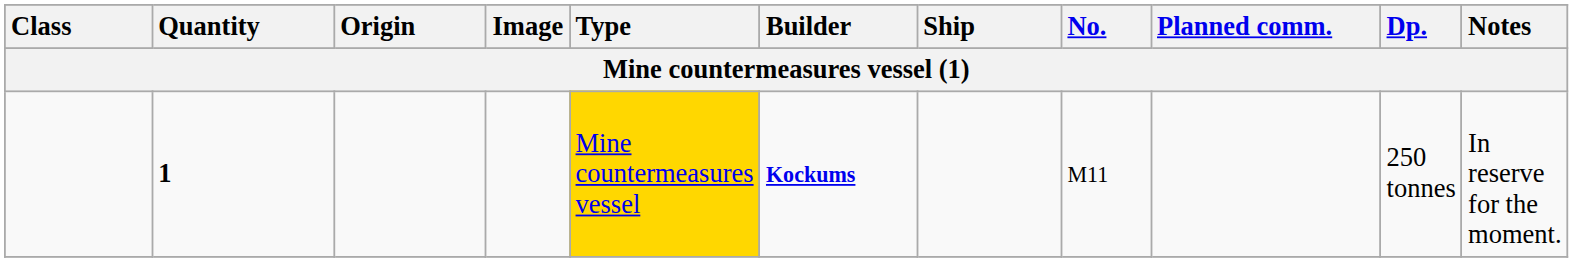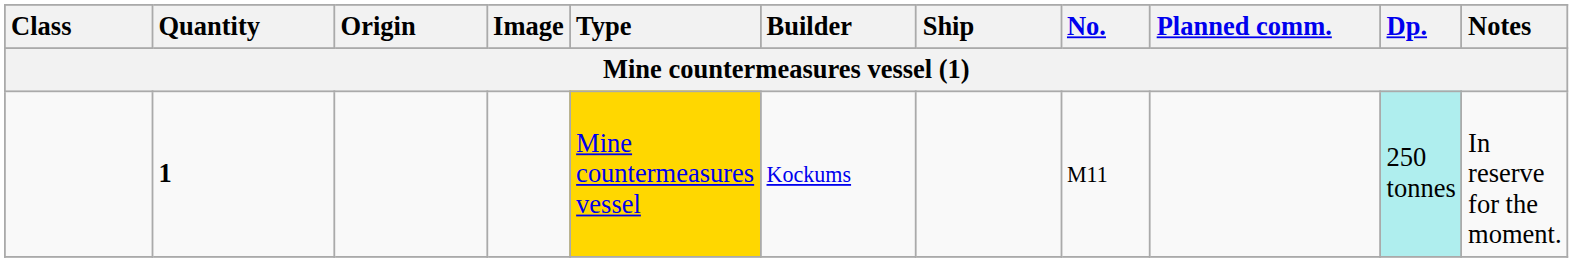row 3 | Builder: bold -> normal
row 3 | Dp.: no background -> paleturquoise background
